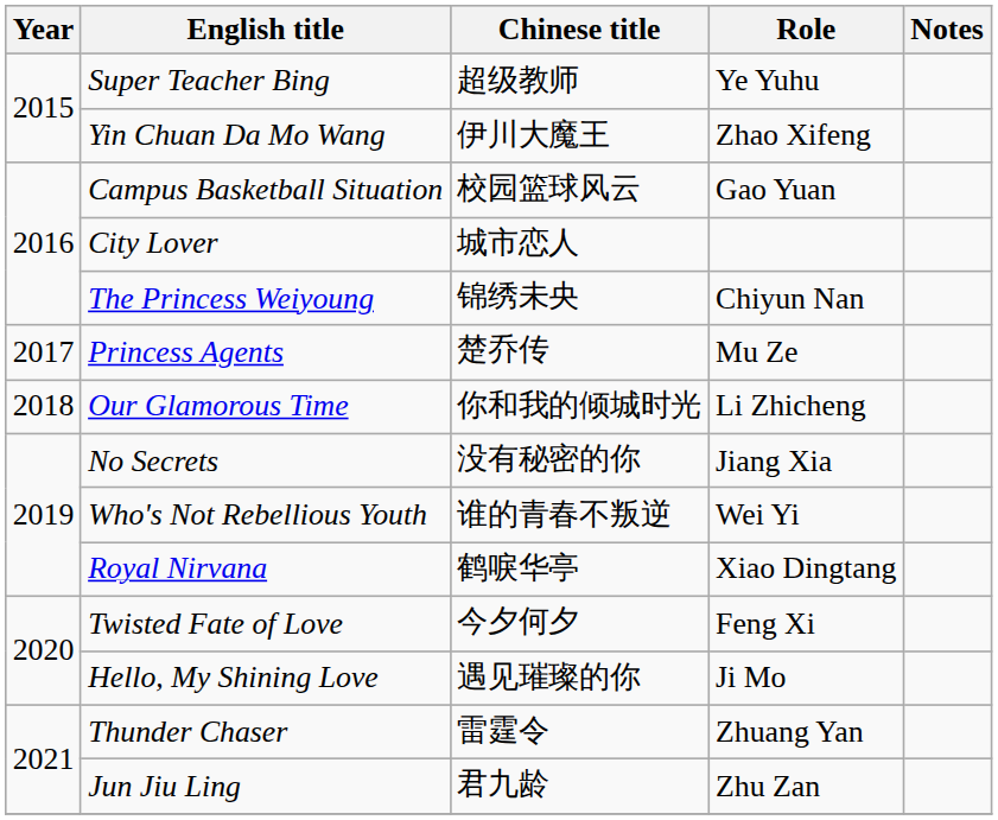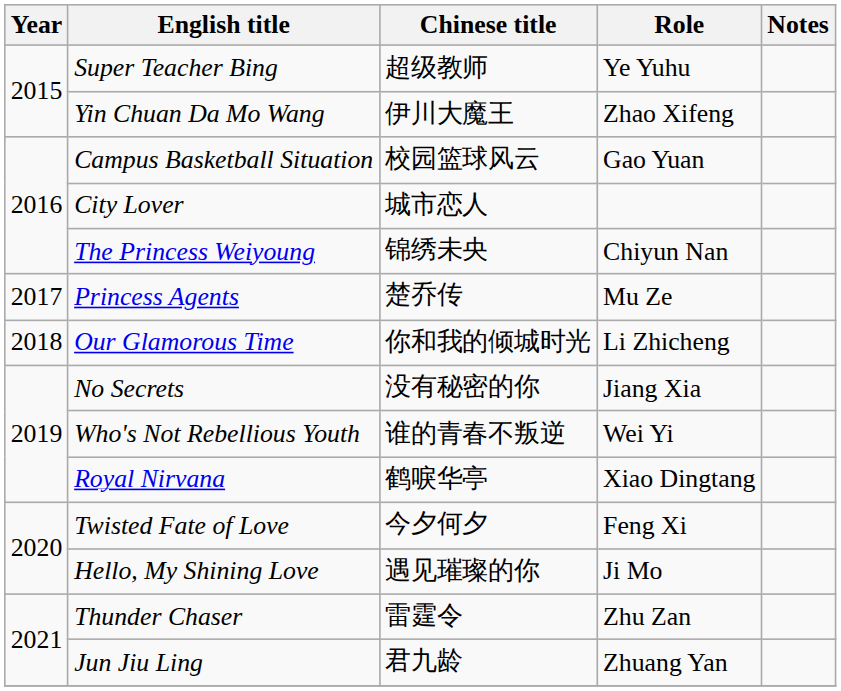Thunder Chaser | Role: Zhuang Yan -> Zhu Zan
Jun Jiu Ling | Role: Zhu Zan -> Zhuang Yan
